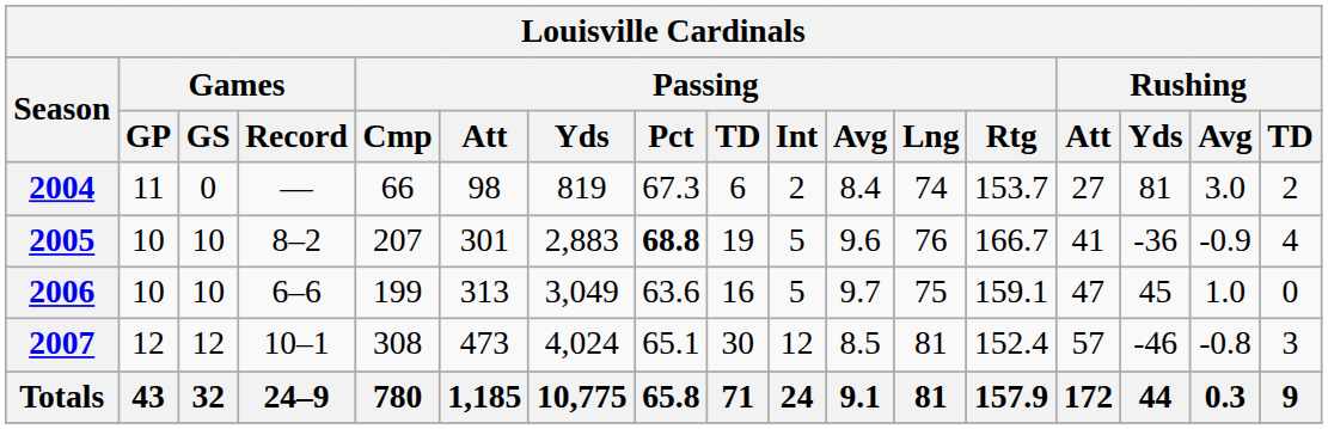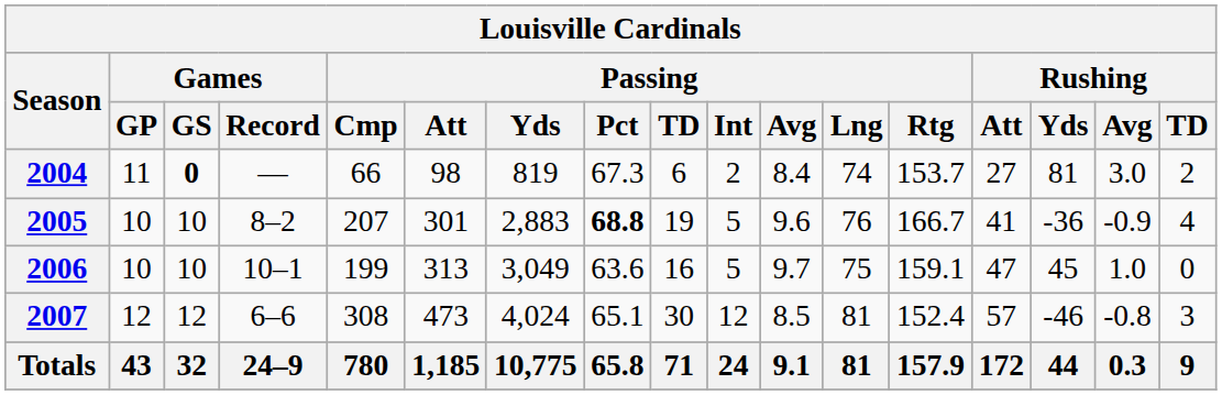2004 | Games / GS: normal -> bold
2006 | Games / Record: 6–6 -> 10–1
2007 | Games / Record: 10–1 -> 6–6
